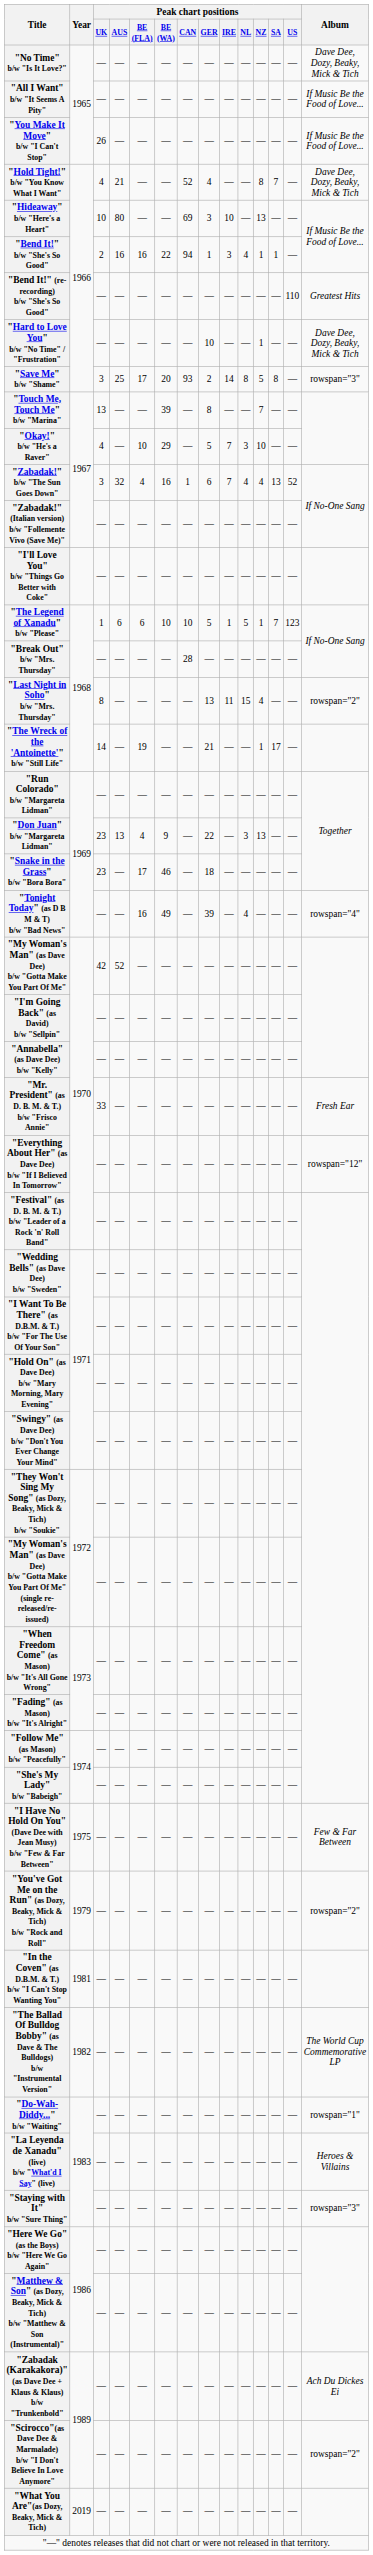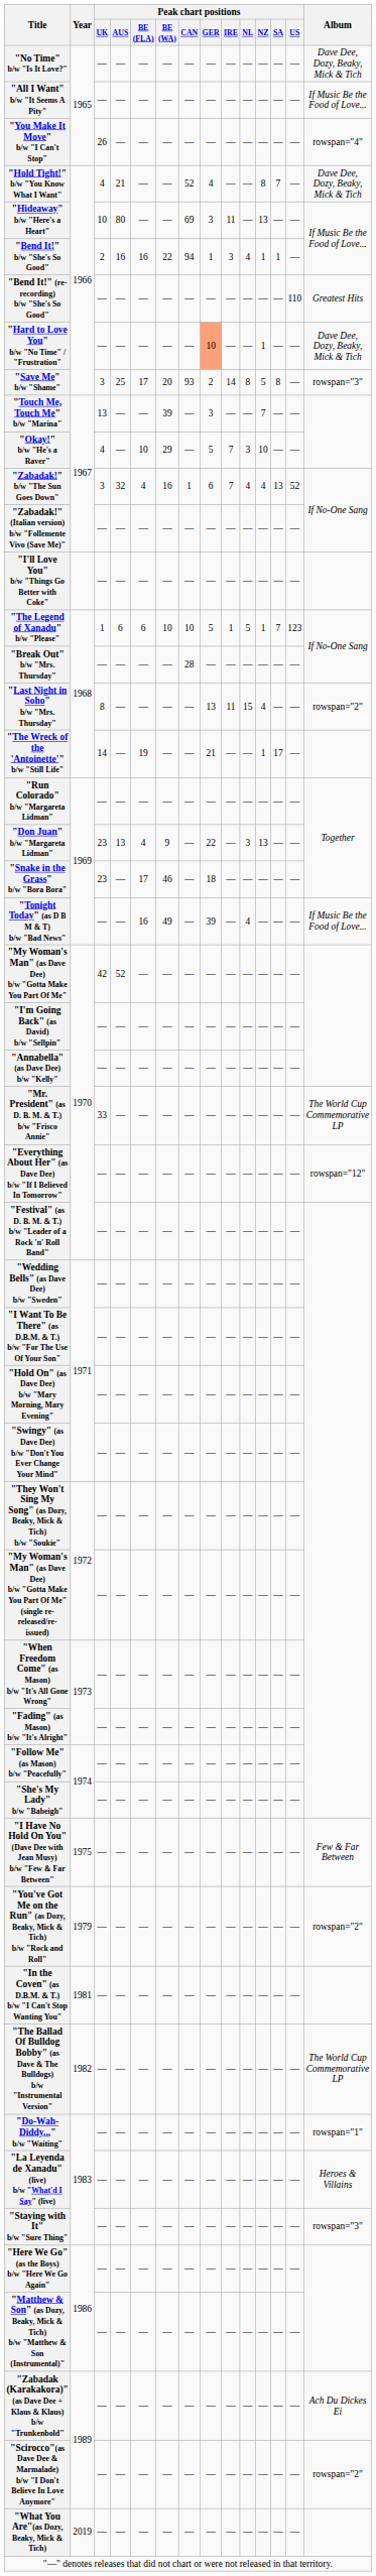"You Make It Move" b/w "I Can't Stop" | Album: If Music Be the Food of Love... -> rowspan="4"
"Hideaway" b/w "Here's a Heart" | Peak chart positions / IRE: 10 -> 11
"Hard to Love You" b/w "No Time" / "Frustration" | Peak chart positions / GER: no background -> lightsalmon background
"Touch Me, Touch Me" b/w "Marina" | Peak chart positions / GER: 8 -> 3
"Tonight Today" (as D B M & T) b/w "Bad News" | Album: rowspan="4" -> If Music Be the Food of Love...
"Mr. President" (as D. B. M. & T.) b/w "Frisco Annie" | Album: Fresh Ear -> The World Cup Commemorative LP
